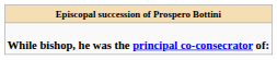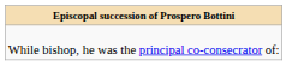row 2 | column 1: bold -> normal
